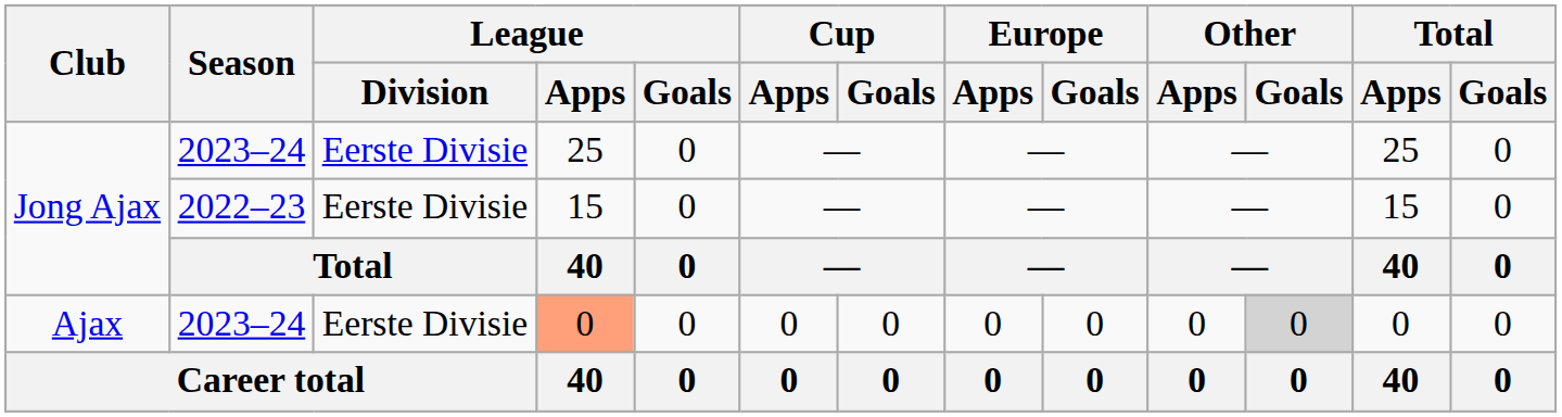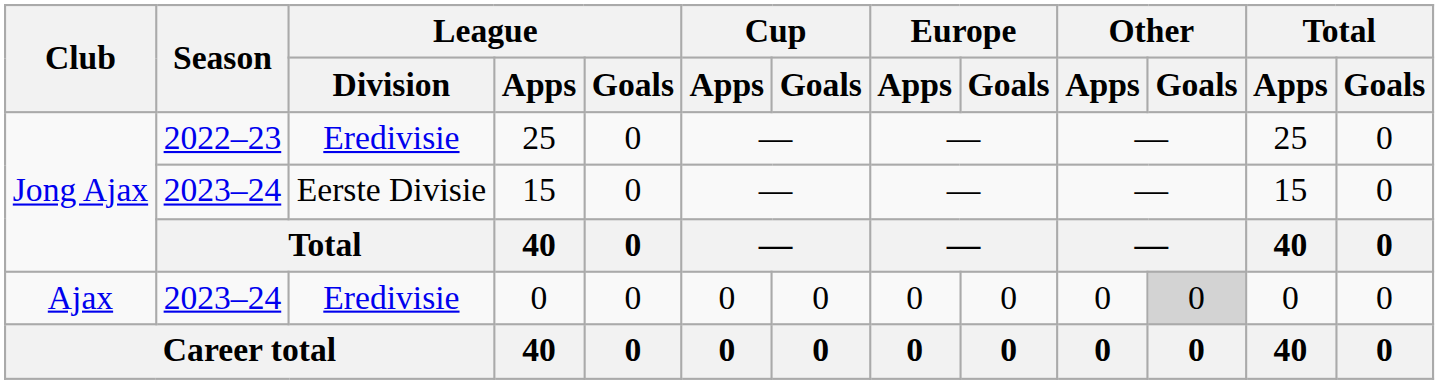row 3 | Season: 2023–24 -> 2022–23
row 3 | League / Division: Eerste Divisie -> Eredivisie
row 4 | Season: 2022–23 -> 2023–24
row 6 | League / Division: Eerste Divisie -> Eredivisie
row 6 | League / Apps: lightsalmon background -> no background
